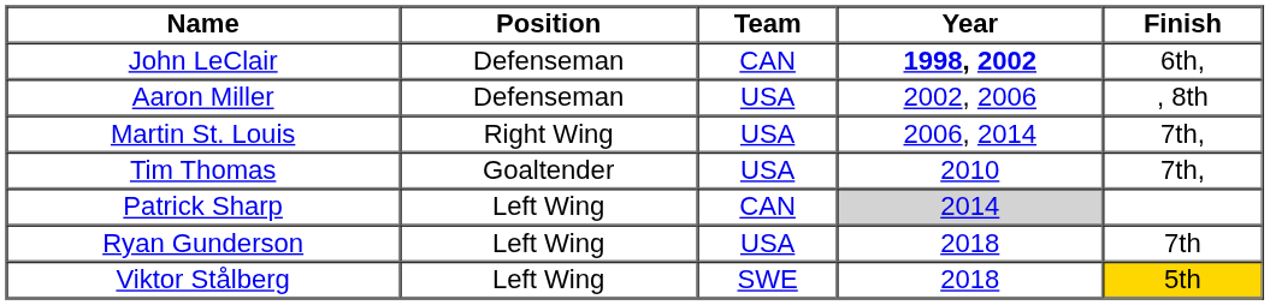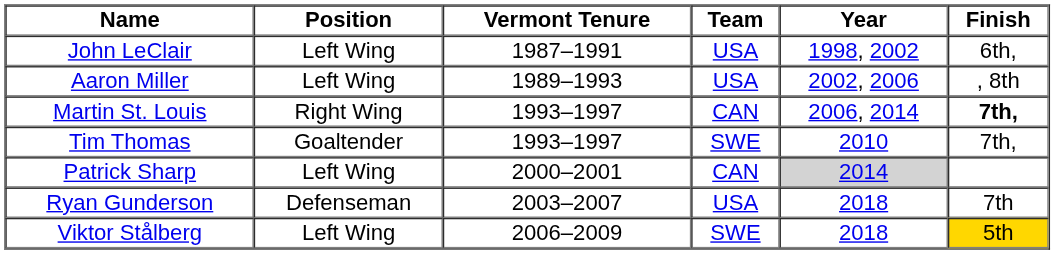+ column: Vermont Tenure | 1987–1991 | 1989–1993 | 1993–1997 | 1993–1997 | 2000–2001 | 2003–2007 | 2006–2009
John LeClair | Position: Defenseman -> Left Wing
John LeClair | Team: CAN -> USA
John LeClair | Year: bold -> normal
Aaron Miller | Position: Defenseman -> Left Wing
Martin St. Louis | Team: USA -> CAN
Martin St. Louis | Finish: normal -> bold
Tim Thomas | Team: USA -> SWE
Ryan Gunderson | Position: Left Wing -> Defenseman
